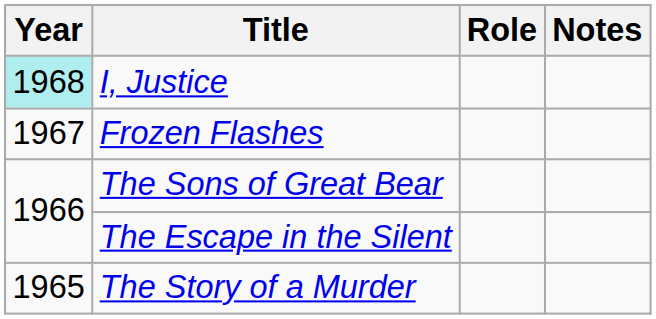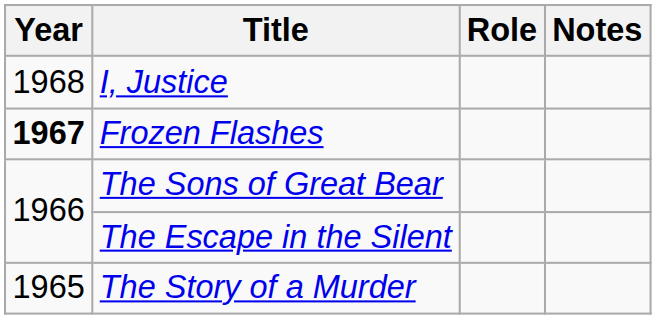I, Justice | Year: paleturquoise background -> no background
Frozen Flashes | Year: normal -> bold
